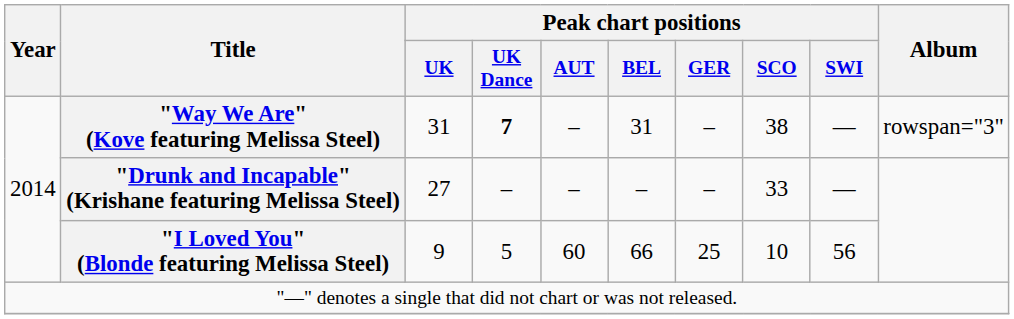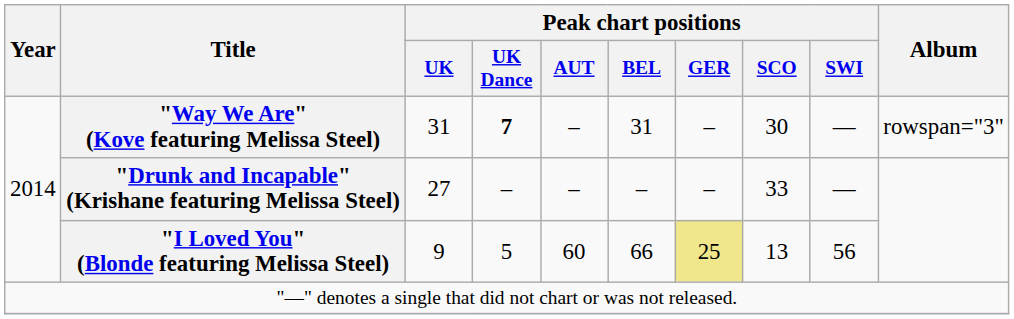"Way We Are" (Kove featuring Melissa Steel) | Peak chart positions / SCO: 38 -> 30
"I Loved You" (Blonde featuring Melissa Steel) | Peak chart positions / GER: no background -> khaki background
"I Loved You" (Blonde featuring Melissa Steel) | Peak chart positions / SCO: 10 -> 13
